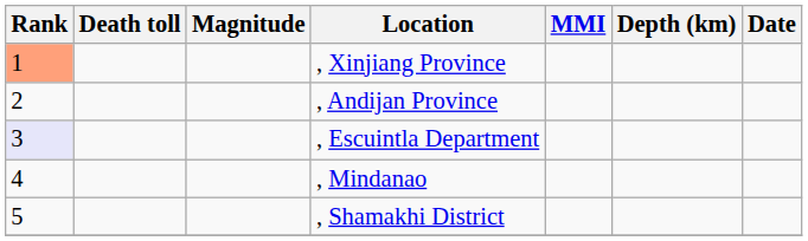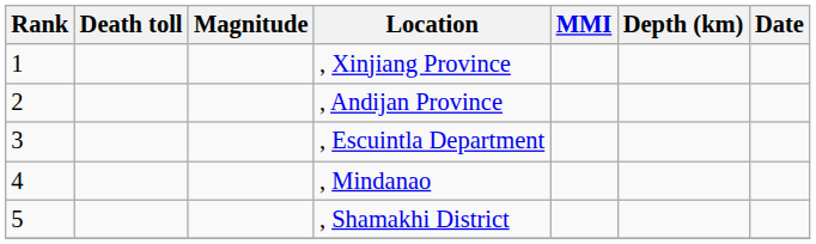, Xinjiang Province | Rank: lightsalmon background -> no background
, Escuintla Department | Rank: lavender background -> no background
